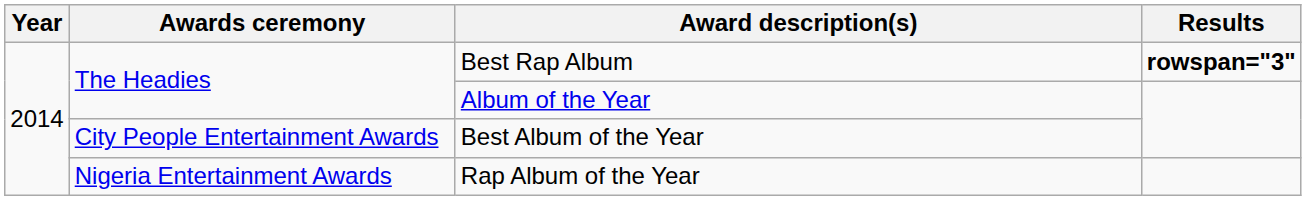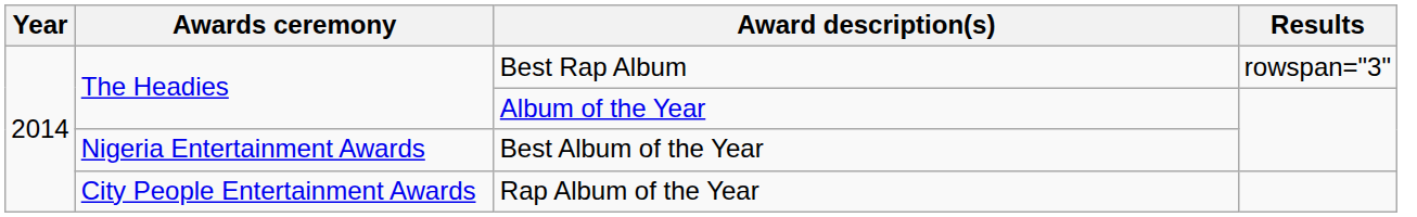Best Rap Album | Results: bold -> normal
Best Album of the Year | Awards ceremony: City People Entertainment Awards -> Nigeria Entertainment Awards
Rap Album of the Year | Awards ceremony: Nigeria Entertainment Awards -> City People Entertainment Awards
